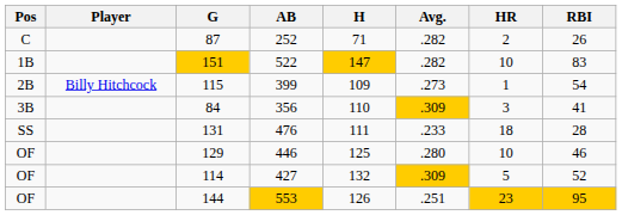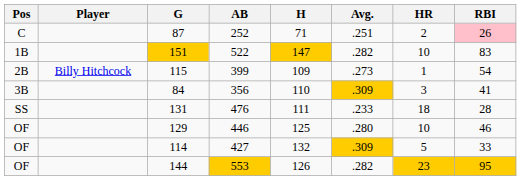87 | Avg.: .282 -> .251
87 | RBI: no background -> pink background
114 | RBI: 52 -> 33
144 | Avg.: .251 -> .282
